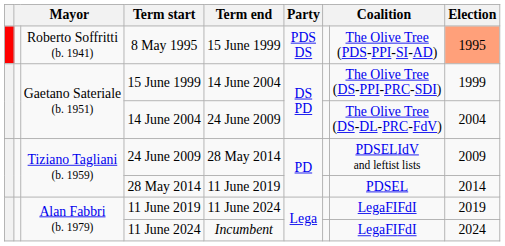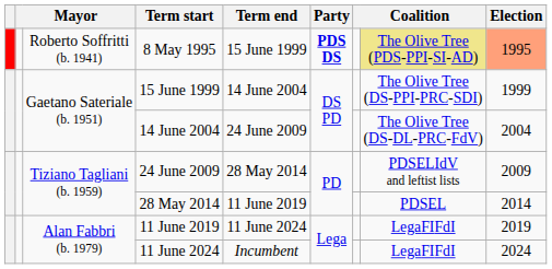8 May 1995 | Party: normal -> bold
8 May 1995 | column 8: no background -> khaki background
